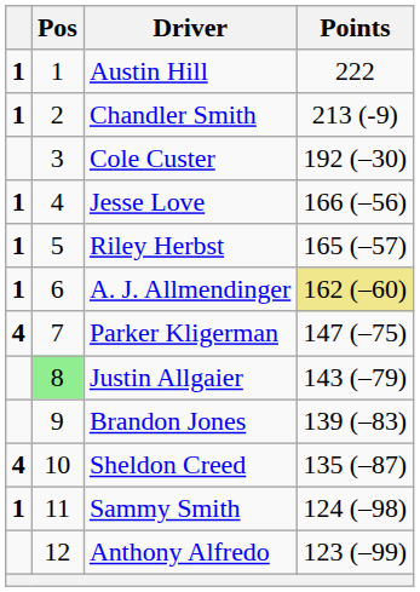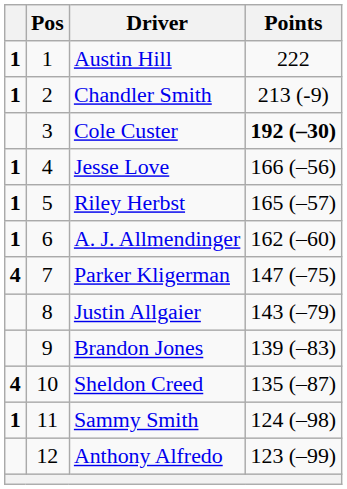Cole Custer | Points: normal -> bold
A. J. Allmendinger | Points: khaki background -> no background
Justin Allgaier | Pos: lightgreen background -> no background
